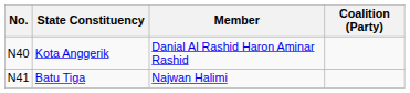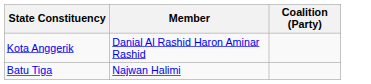- column: No. | N40 | N41
